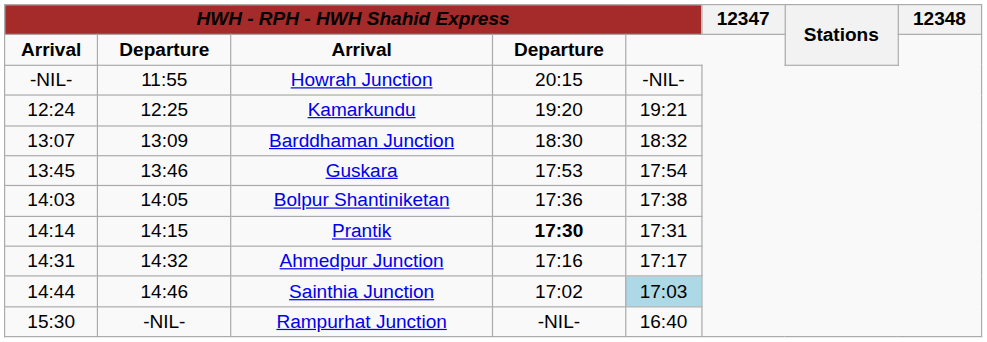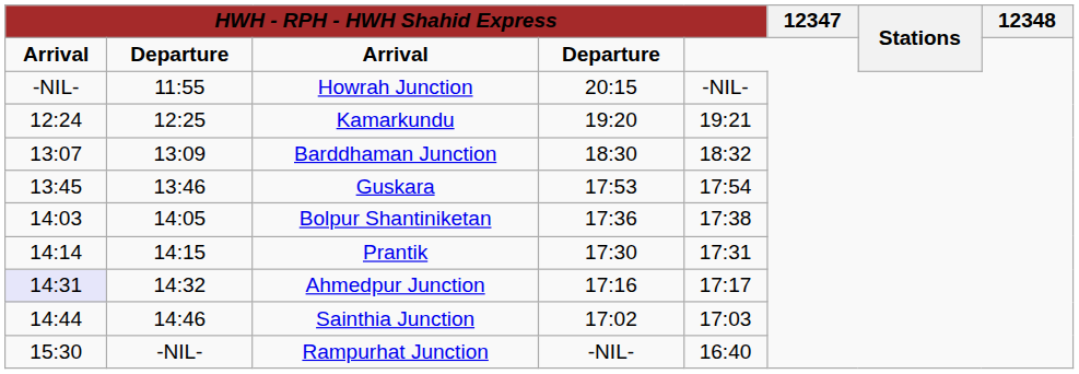Prantik | column 4: bold -> normal
Ahmedpur Junction | column 1: no background -> lavender background
Sainthia Junction | column 5: lightblue background -> no background
